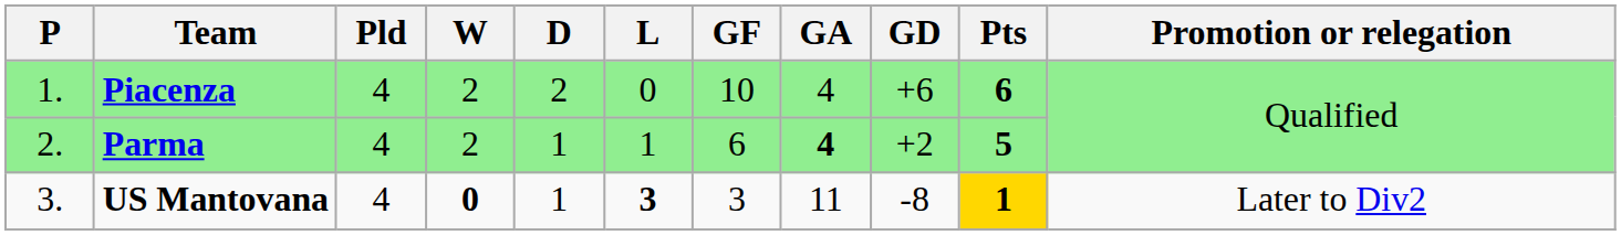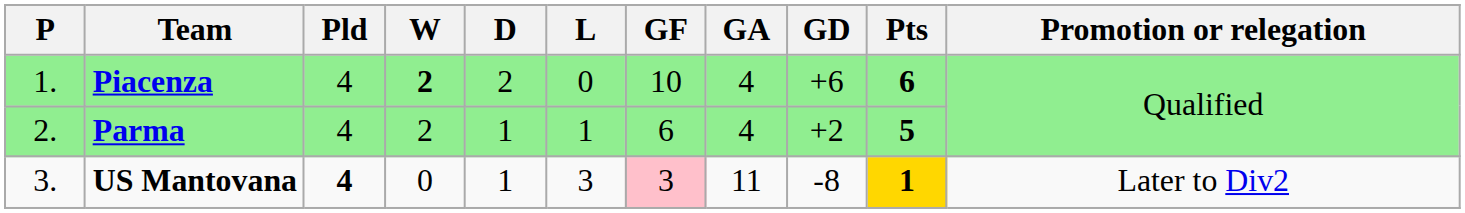Piacenza | W: normal -> bold
Parma | GA: bold -> normal
US Mantovana | Pld: normal -> bold
US Mantovana | W: bold -> normal
US Mantovana | L: bold -> normal
US Mantovana | GF: no background -> pink background
